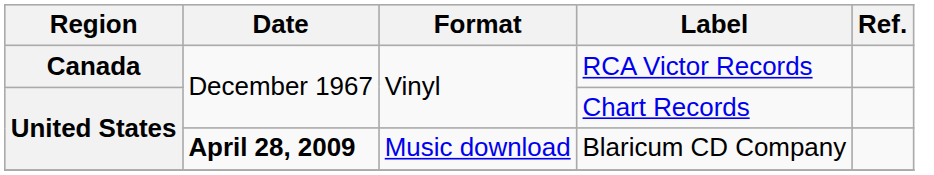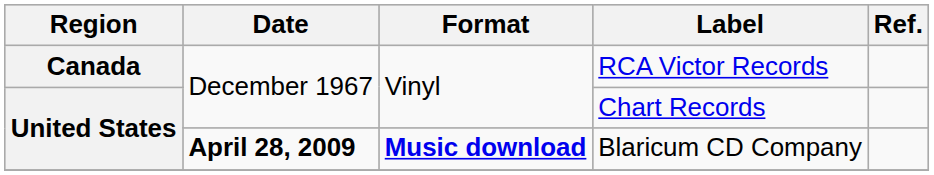Blaricum CD Company | Format: normal -> bold
